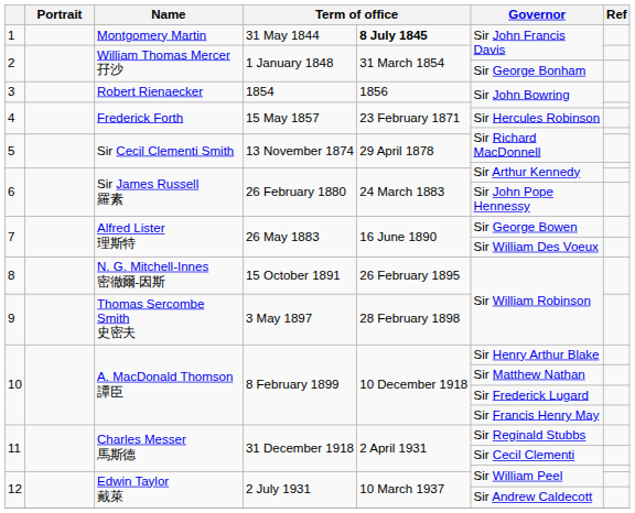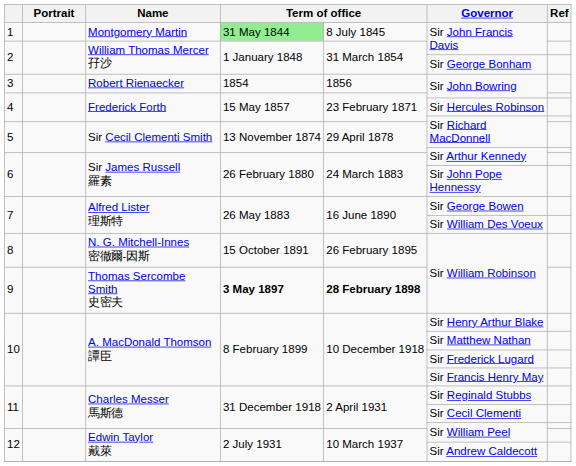1 | column 4: no background -> lightgreen background
1 | column 5: bold -> normal
9 | column 4: normal -> bold
9 | column 5: normal -> bold
